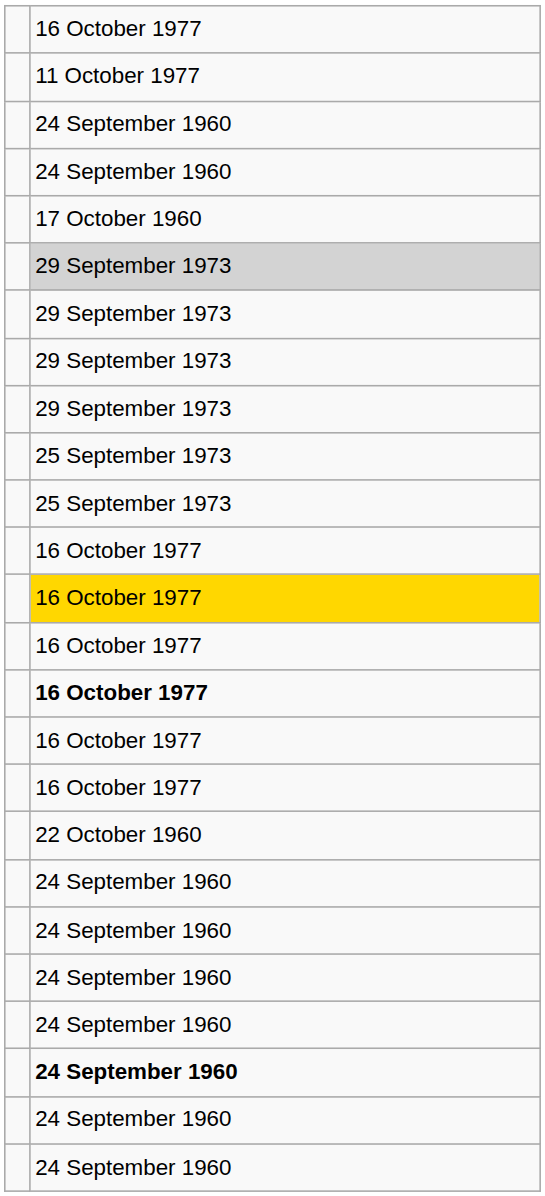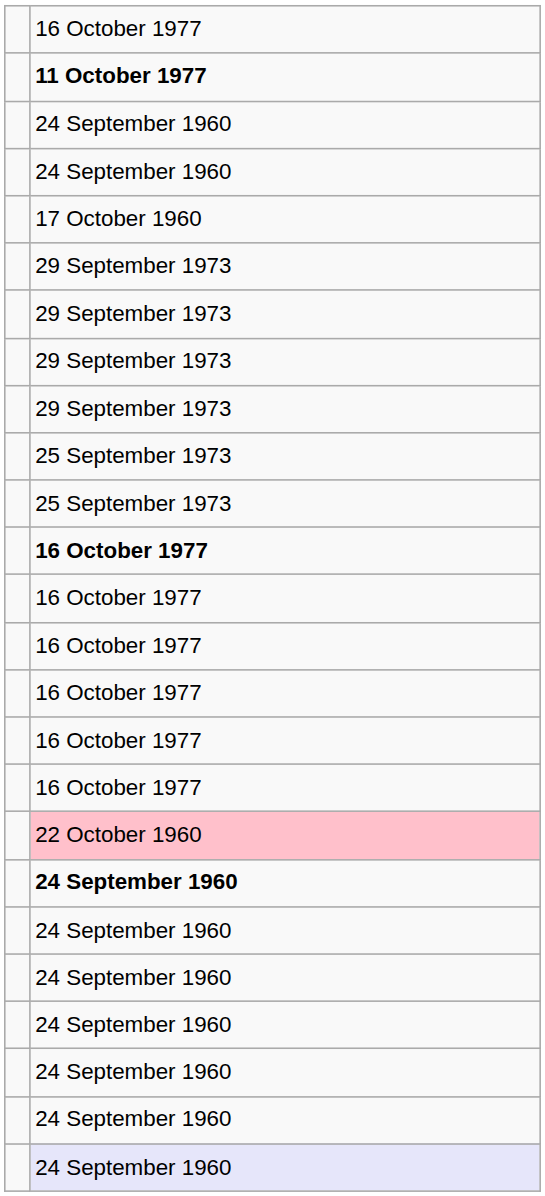row 2 | column 2: normal -> bold
row 6 | column 2: lightgrey background -> no background
row 12 | column 2: normal -> bold
row 13 | column 2: gold background -> no background
row 15 | column 2: bold -> normal
row 18 | column 2: no background -> pink background
row 19 | column 2: normal -> bold
row 23 | column 2: bold -> normal
row 25 | column 2: no background -> lavender background
